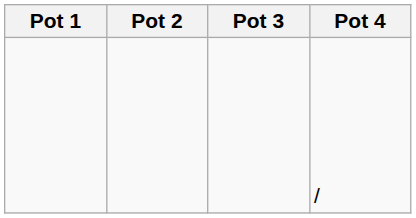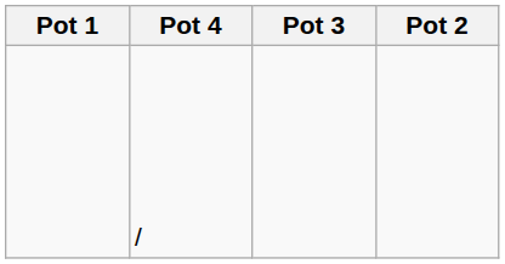columns swapped: Pot 2 <-> Pot 4
